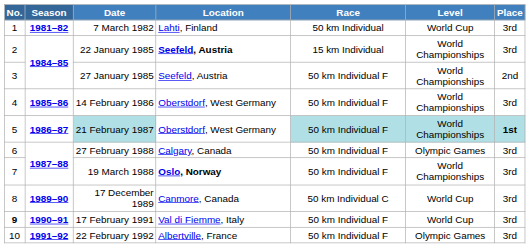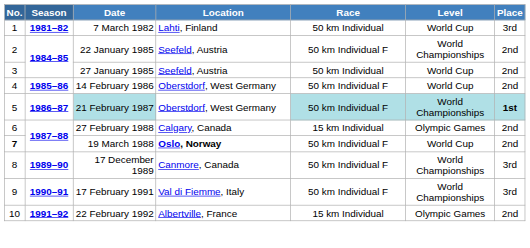22 January 1985 | Location: bold -> normal
22 January 1985 | Race: 15 km Individual -> 50 km Individual F
22 January 1985 | Place: 3rd -> 2nd
27 January 1985 | Race: 50 km Individual F -> 50 km Individual
27 January 1985 | Level: World Championships -> World Cup
14 February 1986 | Level: World Championships -> World Cup
14 February 1986 | Place: 3rd -> 2nd
27 February 1988 | Race: 50 km Individual F -> 15 km Individual
27 February 1988 | Place: 3rd -> 2nd
19 March 1988 | No.: normal -> bold
19 March 1988 | Level: World Championships -> World Cup
19 March 1988 | Place: 3rd -> 2nd
17 December 1989 | Race: 50 km Individual C -> 50 km Individual F
17 December 1989 | Level: World Cup -> World Championships
17 February 1991 | No.: bold -> normal
17 February 1991 | Level: World Cup -> World Championships
22 February 1992 | Race: 50 km Individual F -> 15 km Individual
22 February 1992 | Place: 3rd -> 2nd
